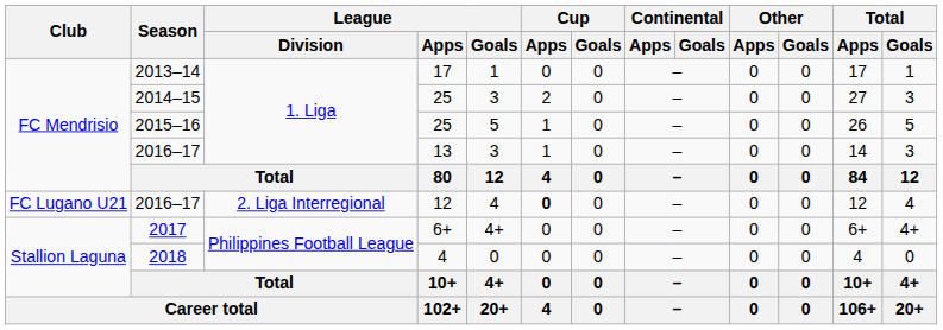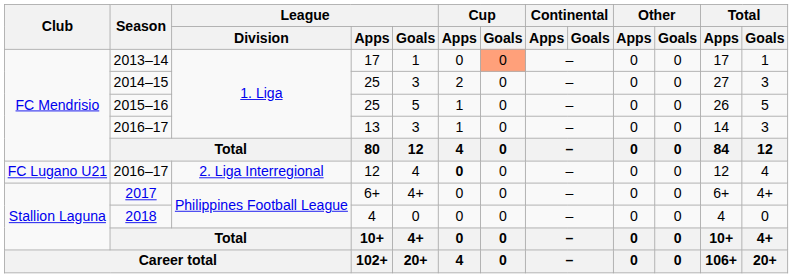2013–14 | Cup / Goals: no background -> lightsalmon background
